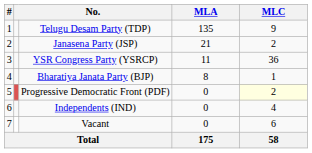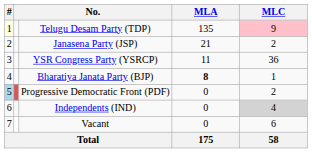Telugu Desam Party (TDP) | #: no background -> lightyellow background
Telugu Desam Party (TDP) | MLC: no background -> pink background
Bharatiya Janata Party (BJP) | MLA: normal -> bold
Progressive Democratic Front (PDF) | #: no background -> lightblue background
Progressive Democratic Front (PDF) | MLC: lightyellow background -> no background
Independents (IND) | MLC: no background -> lightgrey background
